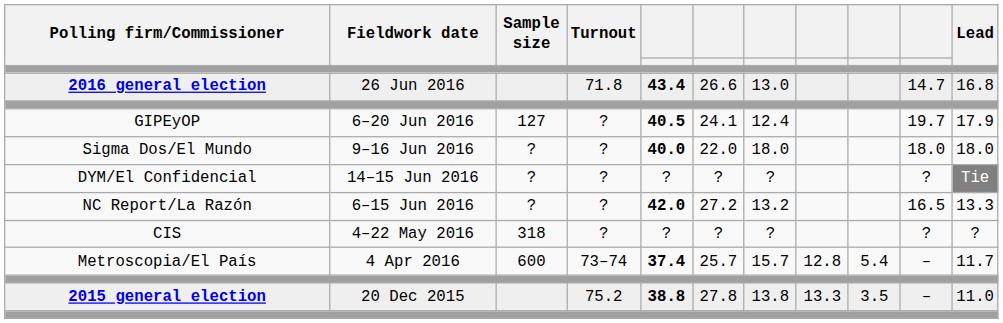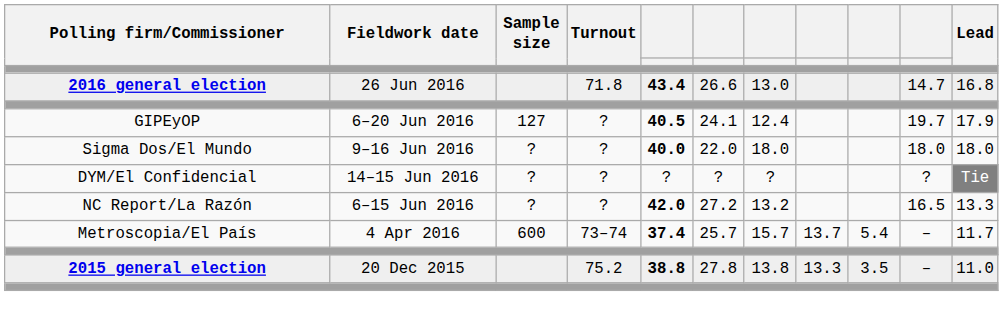- row: CIS | 4–22 May 2016 | 318 | ? | ? | ? | ? | ? | ?
Metroscopia/El País | column 8: 12.8 -> 13.7
